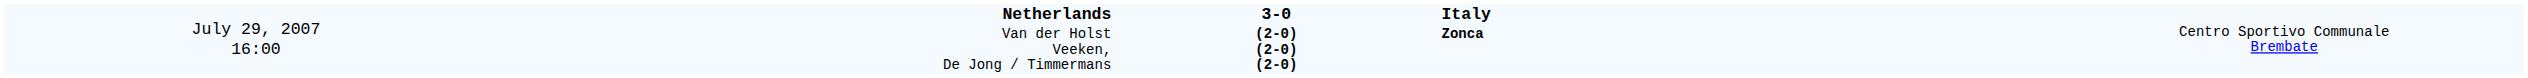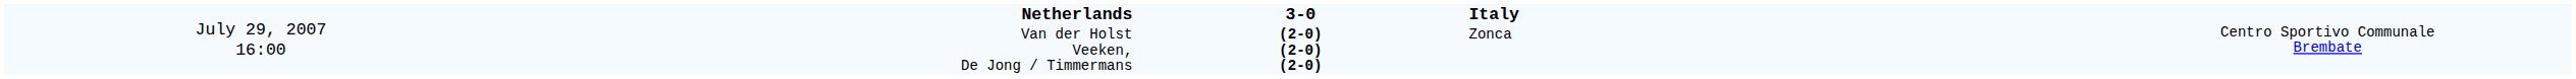Van der Holst Veeken, De Jong / Timmermans | column 4: bold -> normal
